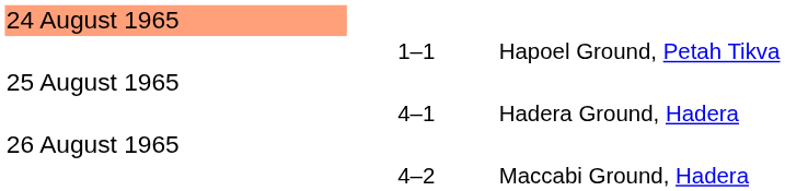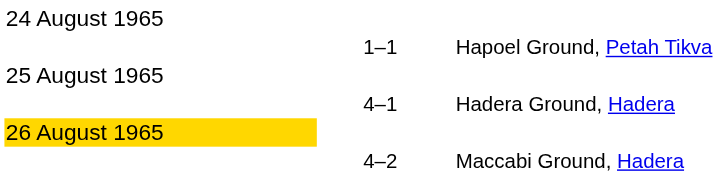24 August 1965 | column 1: lightsalmon background -> no background
26 August 1965 | column 1: no background -> gold background
